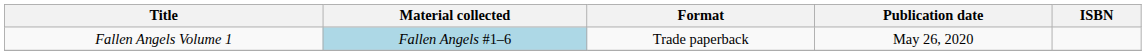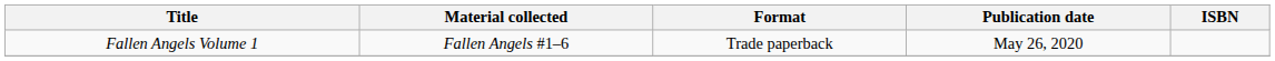Fallen Angels Volume 1 | Material collected: lightblue background -> no background
